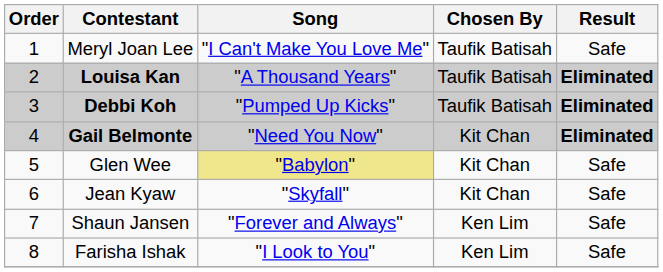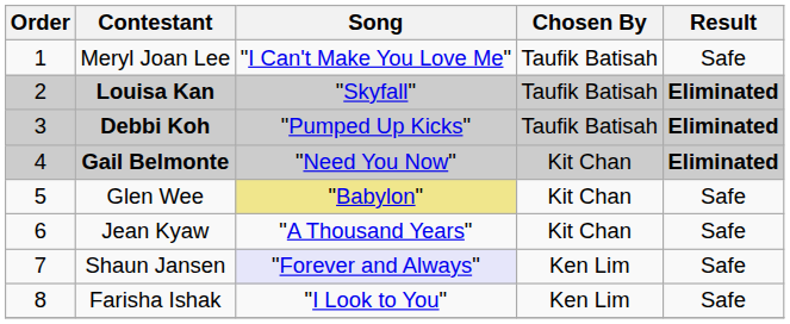Louisa Kan | Song: "A Thousand Years" -> "Skyfall"
Jean Kyaw | Song: "Skyfall" -> "A Thousand Years"
Shaun Jansen | Song: no background -> lavender background
